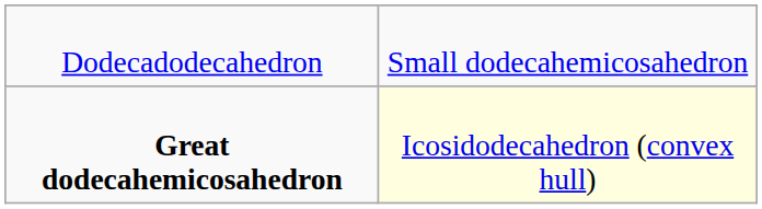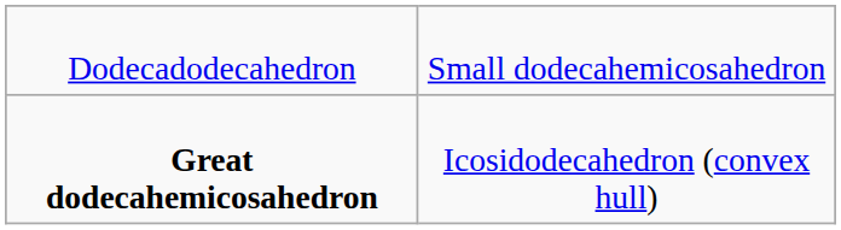Great dodecahemicosahedron | column 2: lightyellow background -> no background
